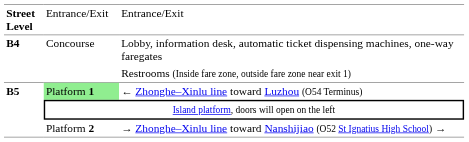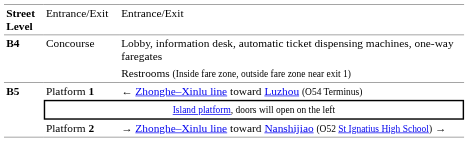← Zhonghe–Xinlu line toward Luzhou (O54 Terminus) | column 2: lightgreen background -> no background
